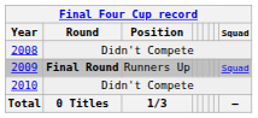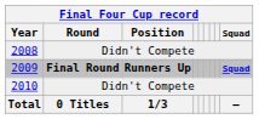2009 | Position: normal -> bold
2009 | Squad: normal -> bold
